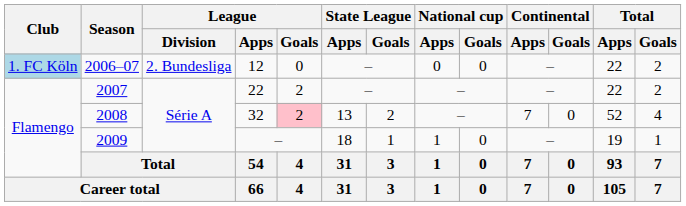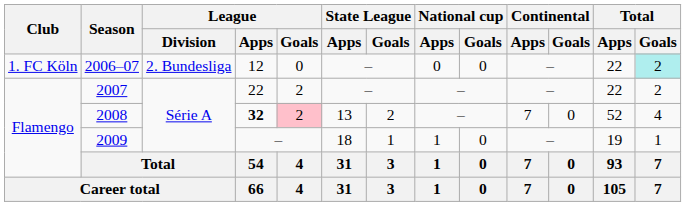2006–07 | Club: lightblue background -> no background
2006–07 | Total / Goals: no background -> paleturquoise background
2008 | League / Apps: normal -> bold
